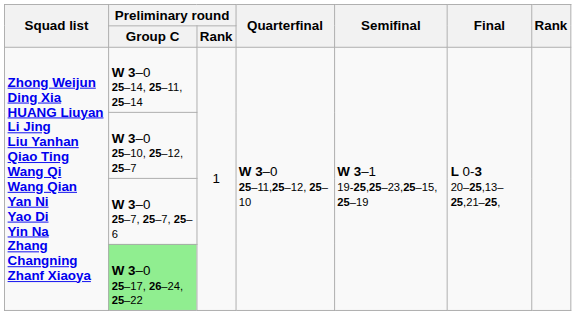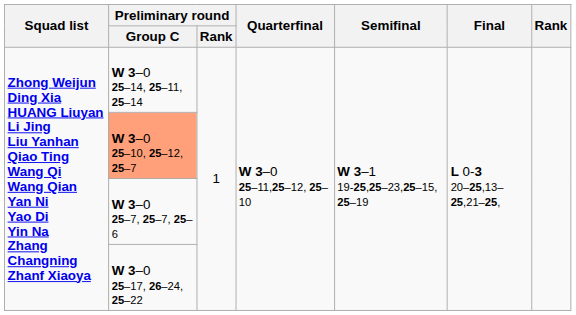W 3–0 25–10, 25–12, 25–7 | Preliminary round / Group C: no background -> lightsalmon background
W 3–0 25–17, 26–24, 25–22 | Preliminary round / Group C: lightgreen background -> no background
